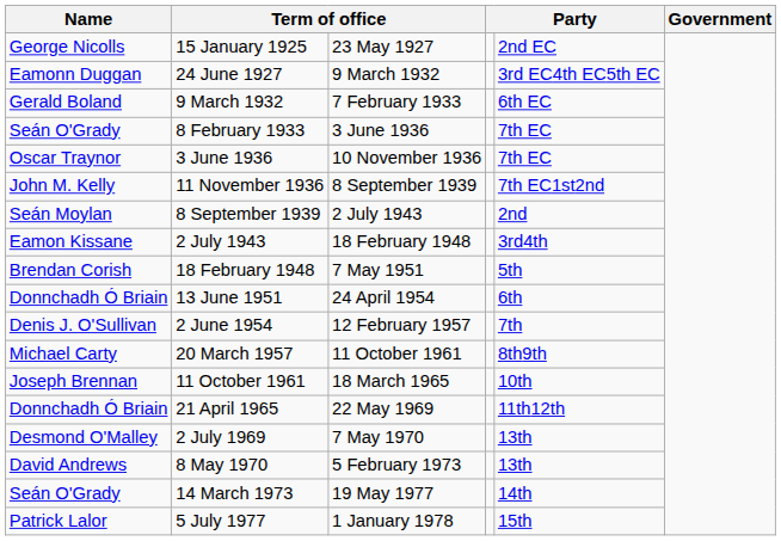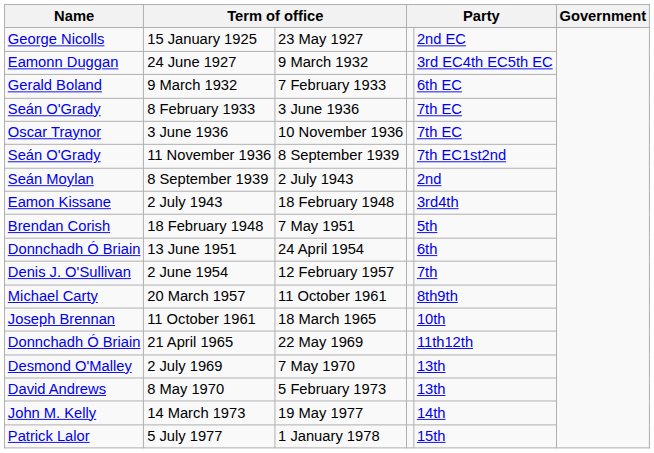11 November 1936 | Name: John M. Kelly -> Seán O'Grady
14 March 1973 | Name: Seán O'Grady -> John M. Kelly
